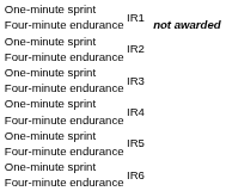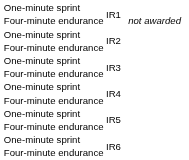Four-minute endurance / IR1 | column 3: bold -> normal
